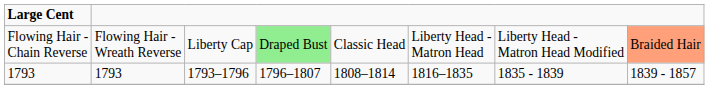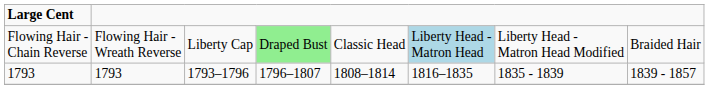Flowing Hair - Chain Reverse | column 6: no background -> lightblue background
Flowing Hair - Chain Reverse | column 8: lightsalmon background -> no background
